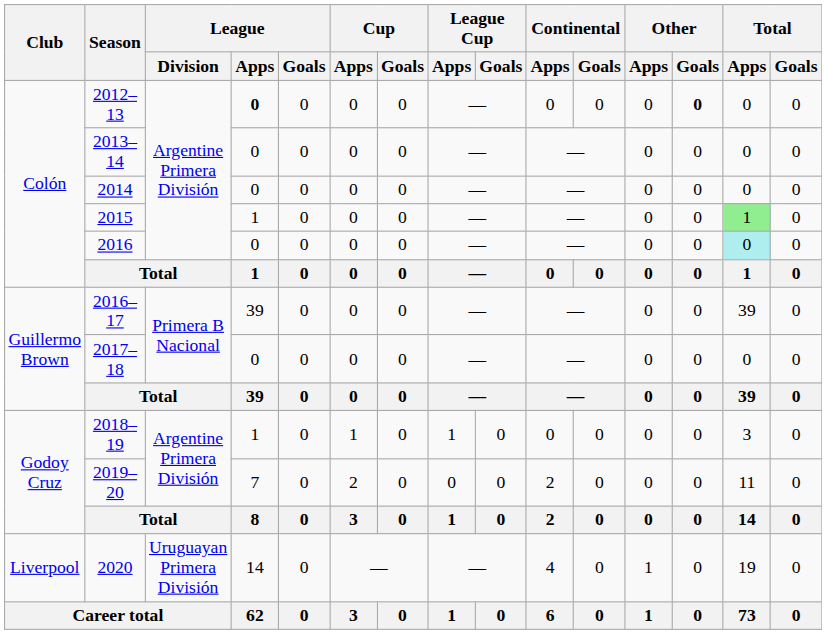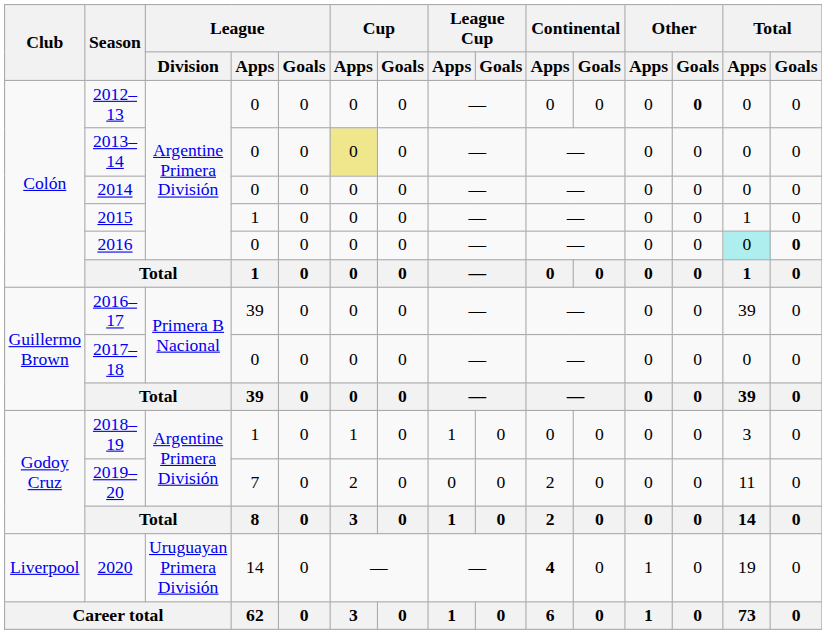2012–13 | League / Apps: bold -> normal
2013–14 | Cup / Apps: no background -> khaki background
2015 | Total / Apps: lightgreen background -> no background
2016 | Total / Goals: normal -> bold
2020 | Continental / Apps: normal -> bold
